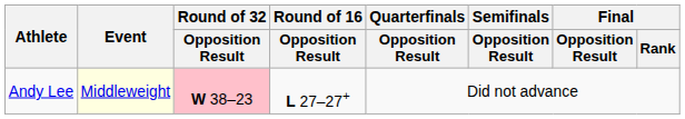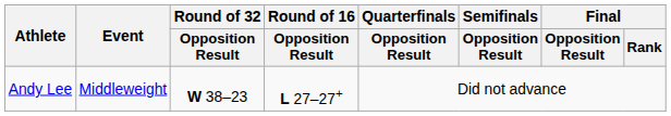Andy Lee | Event: lightyellow background -> no background
Andy Lee | Round of 32 / Opposition Result: pink background -> no background
